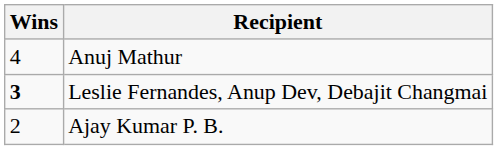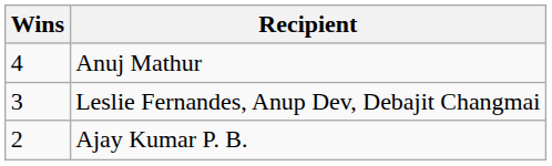Leslie Fernandes, Anup Dev, Debajit Changmai | Wins: bold -> normal
